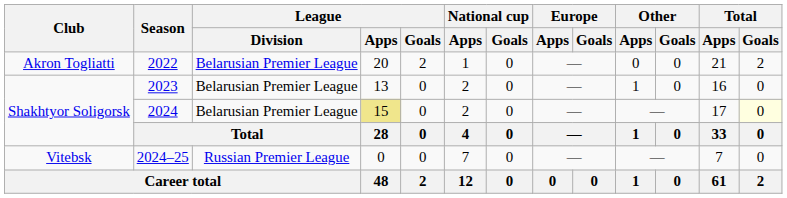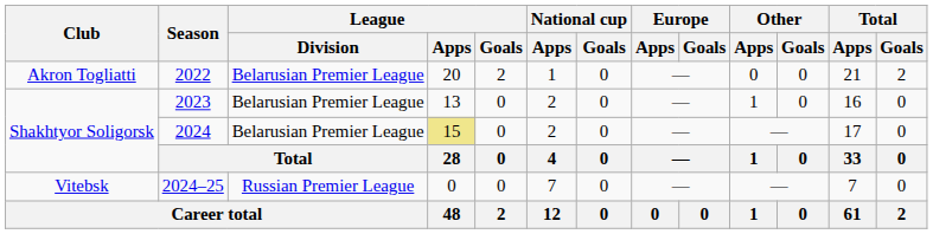2024 | Total / Goals: lightyellow background -> no background
